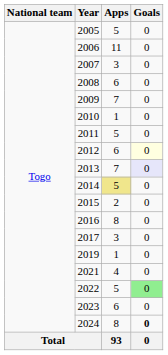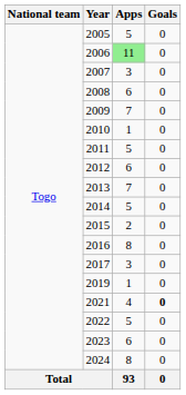2006 | Apps: no background -> lightgreen background
2012 | Goals: lightyellow background -> no background
2013 | Goals: lavender background -> no background
2014 | Apps: khaki background -> no background
2021 | Goals: normal -> bold
2022 | Goals: lightgreen background -> no background
2024 | Goals: bold -> normal
